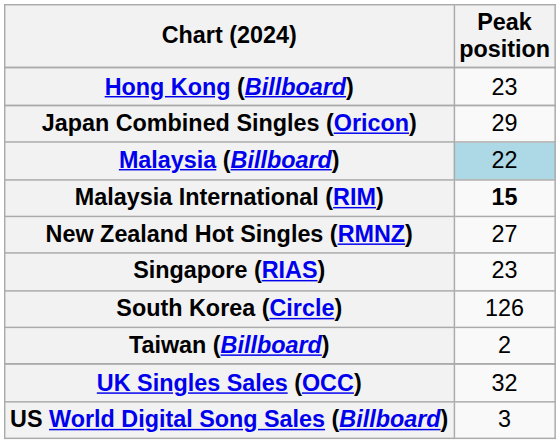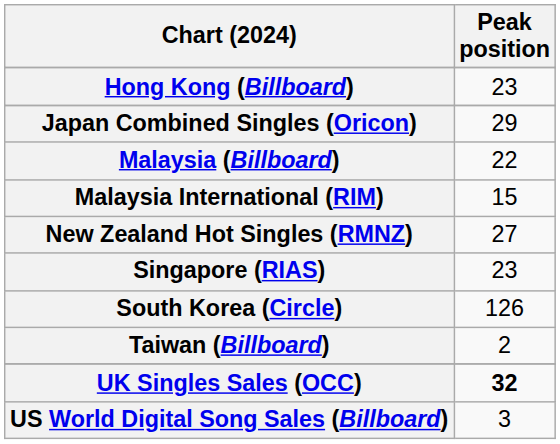Malaysia (Billboard) | Peak position: lightblue background -> no background
Malaysia International (RIM) | Peak position: bold -> normal
UK Singles Sales (OCC) | Peak position: normal -> bold
